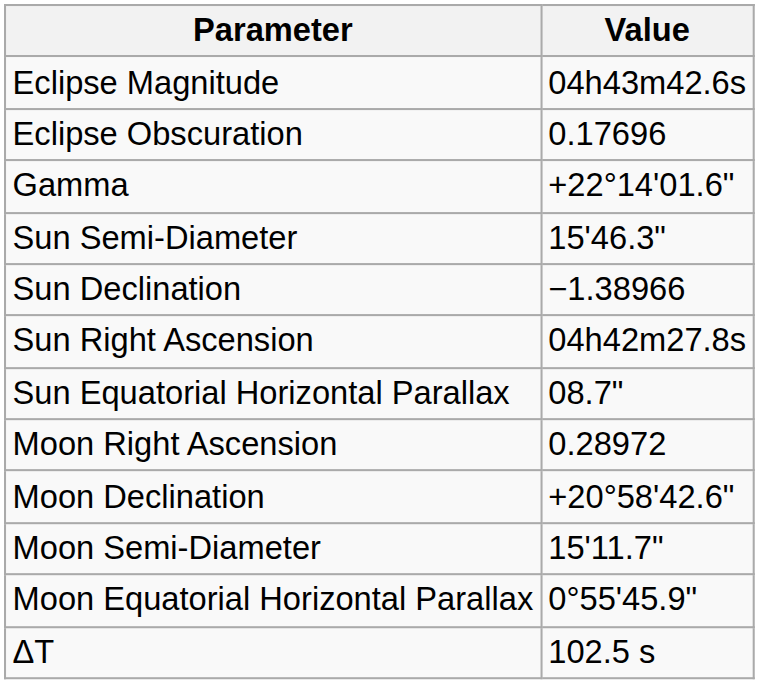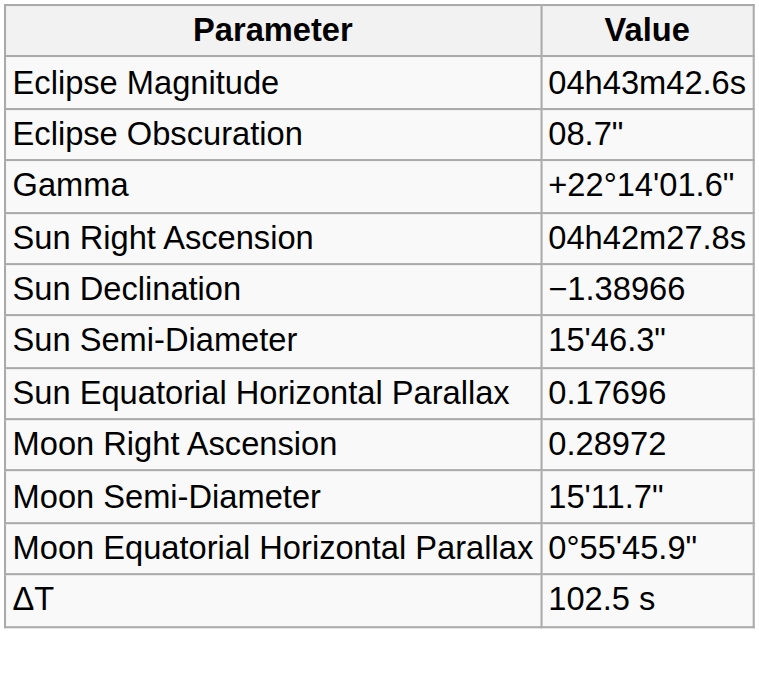Eclipse Obscuration | Value: 0.17696 -> 08.7"
rows swapped: Sun Right Ascension <-> Sun Semi-Diameter
Sun Equatorial Horizontal Parallax | Value: 08.7" -> 0.17696
- row: Moon Declination | +20°58'42.6"
